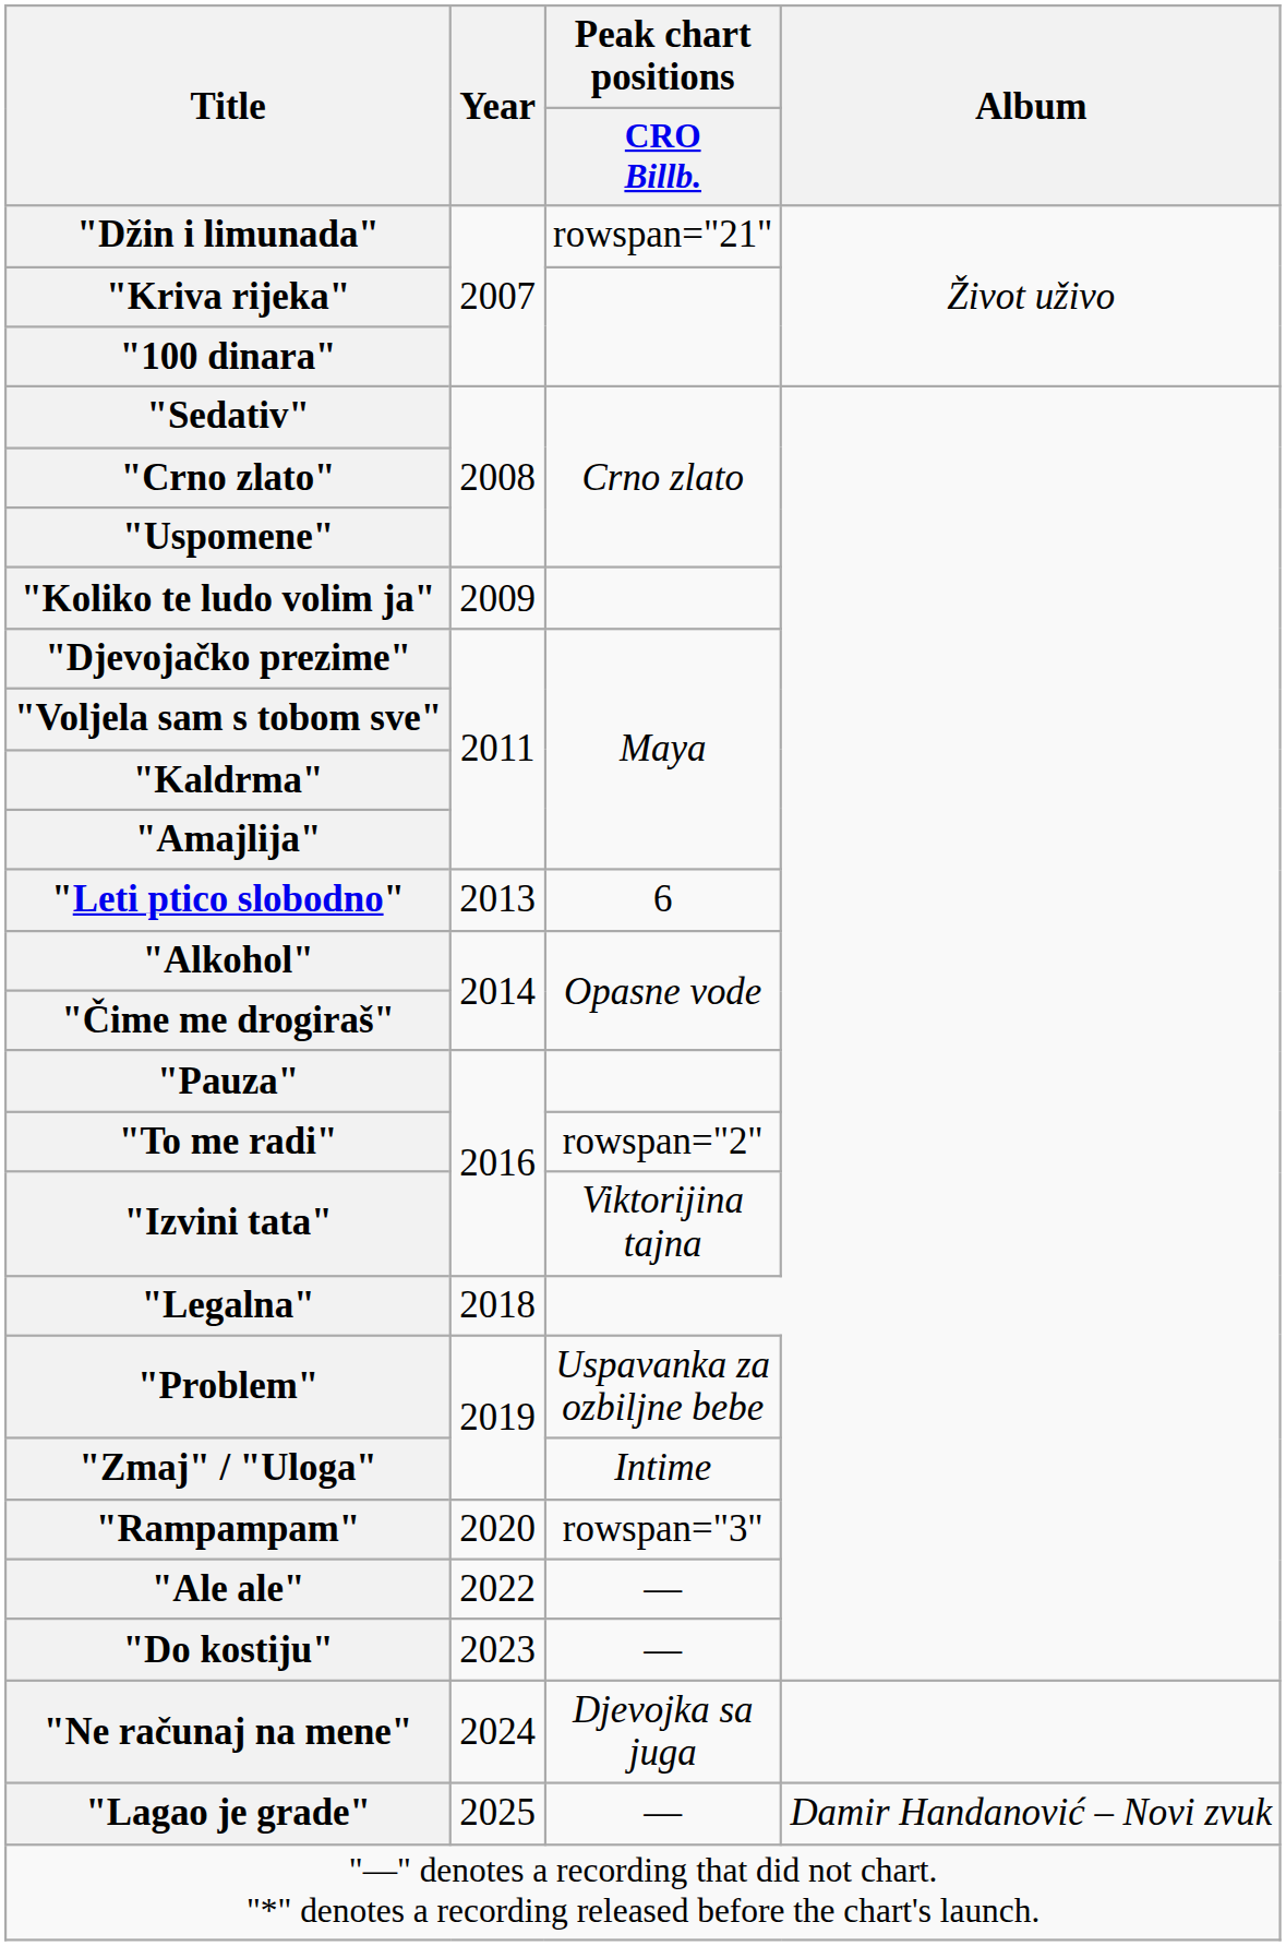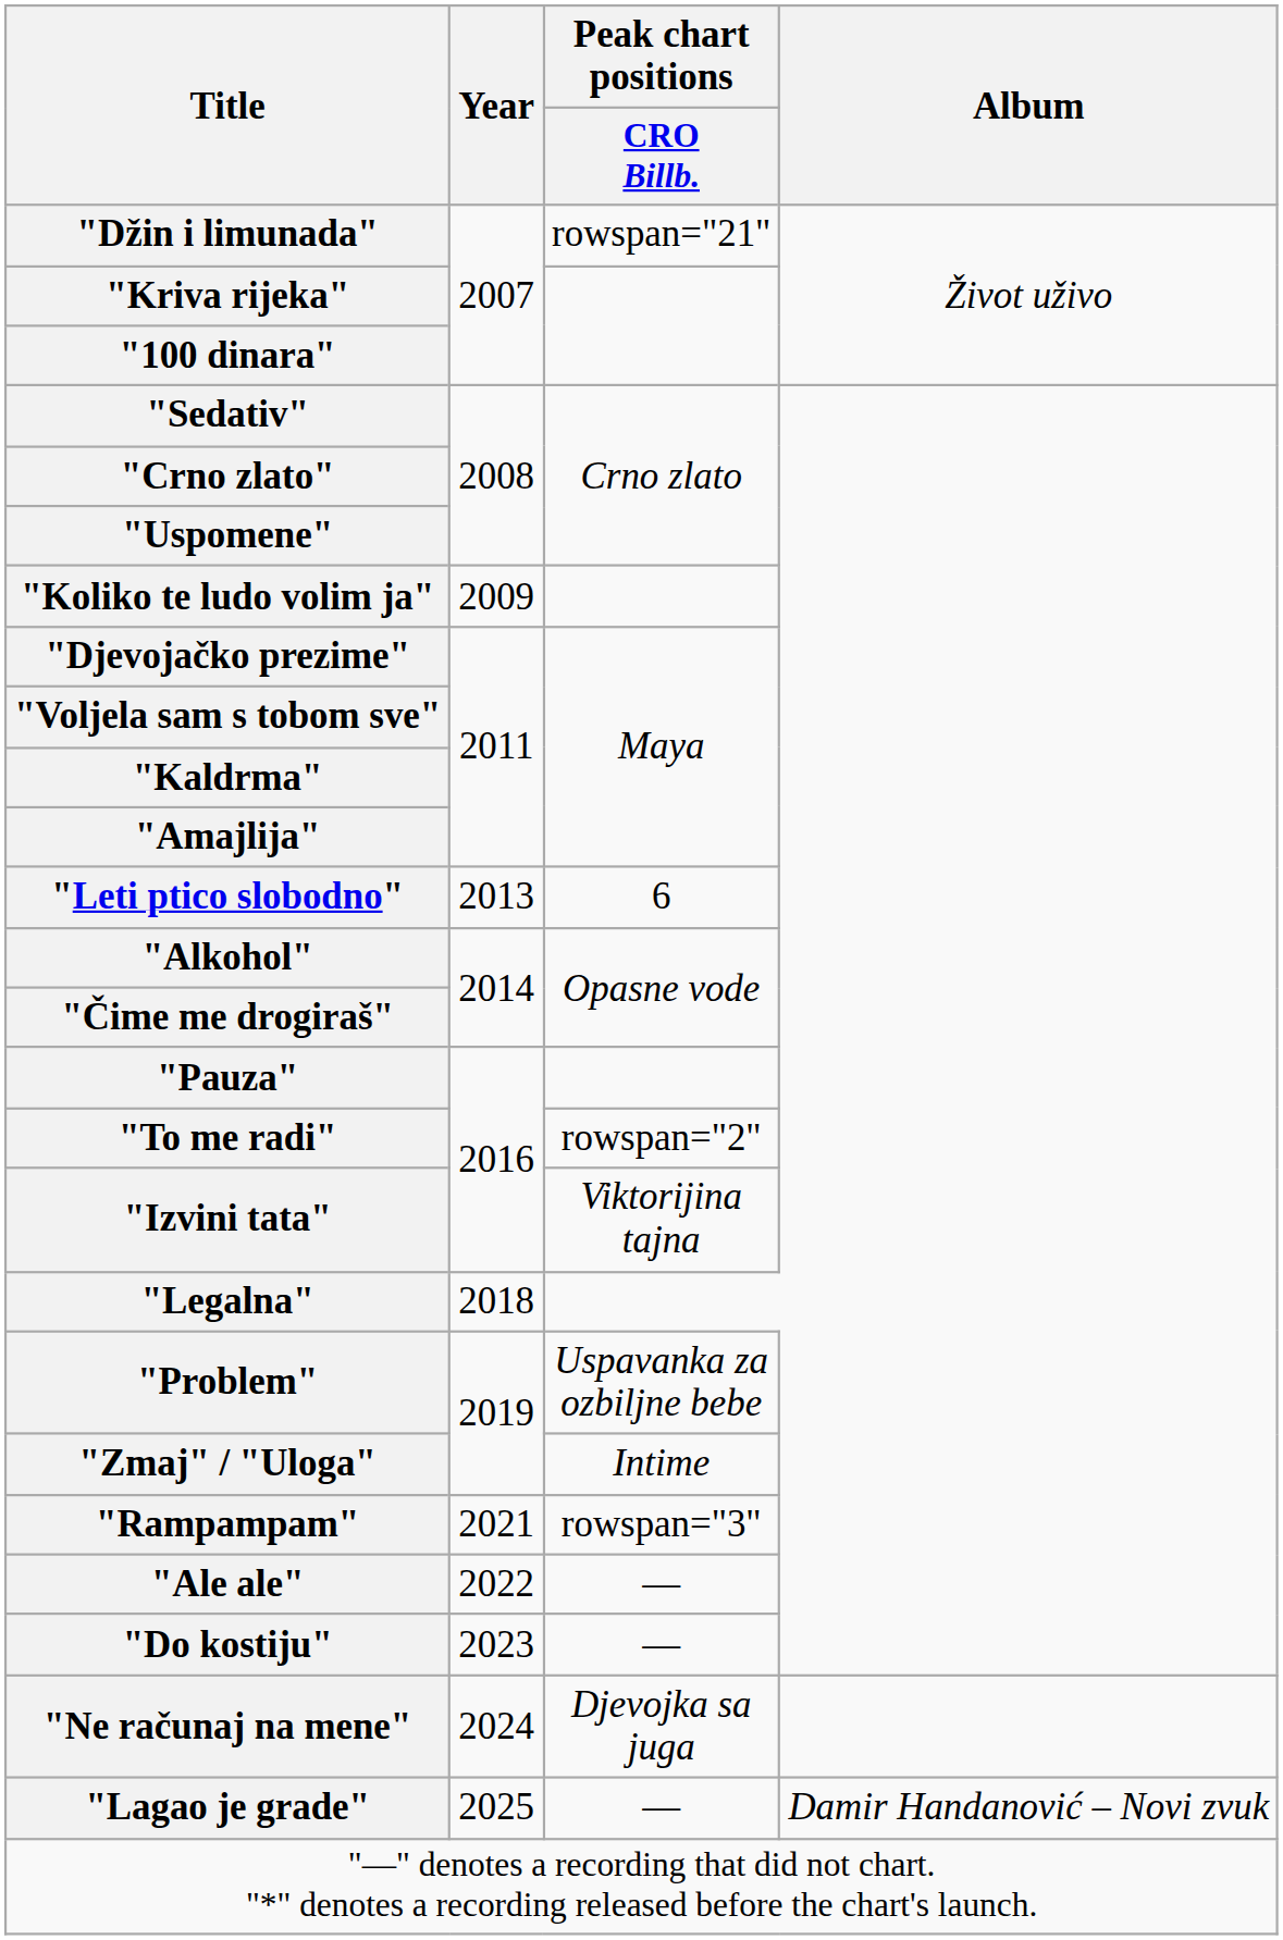"Rampampam" | Year: 2020 -> 2021
